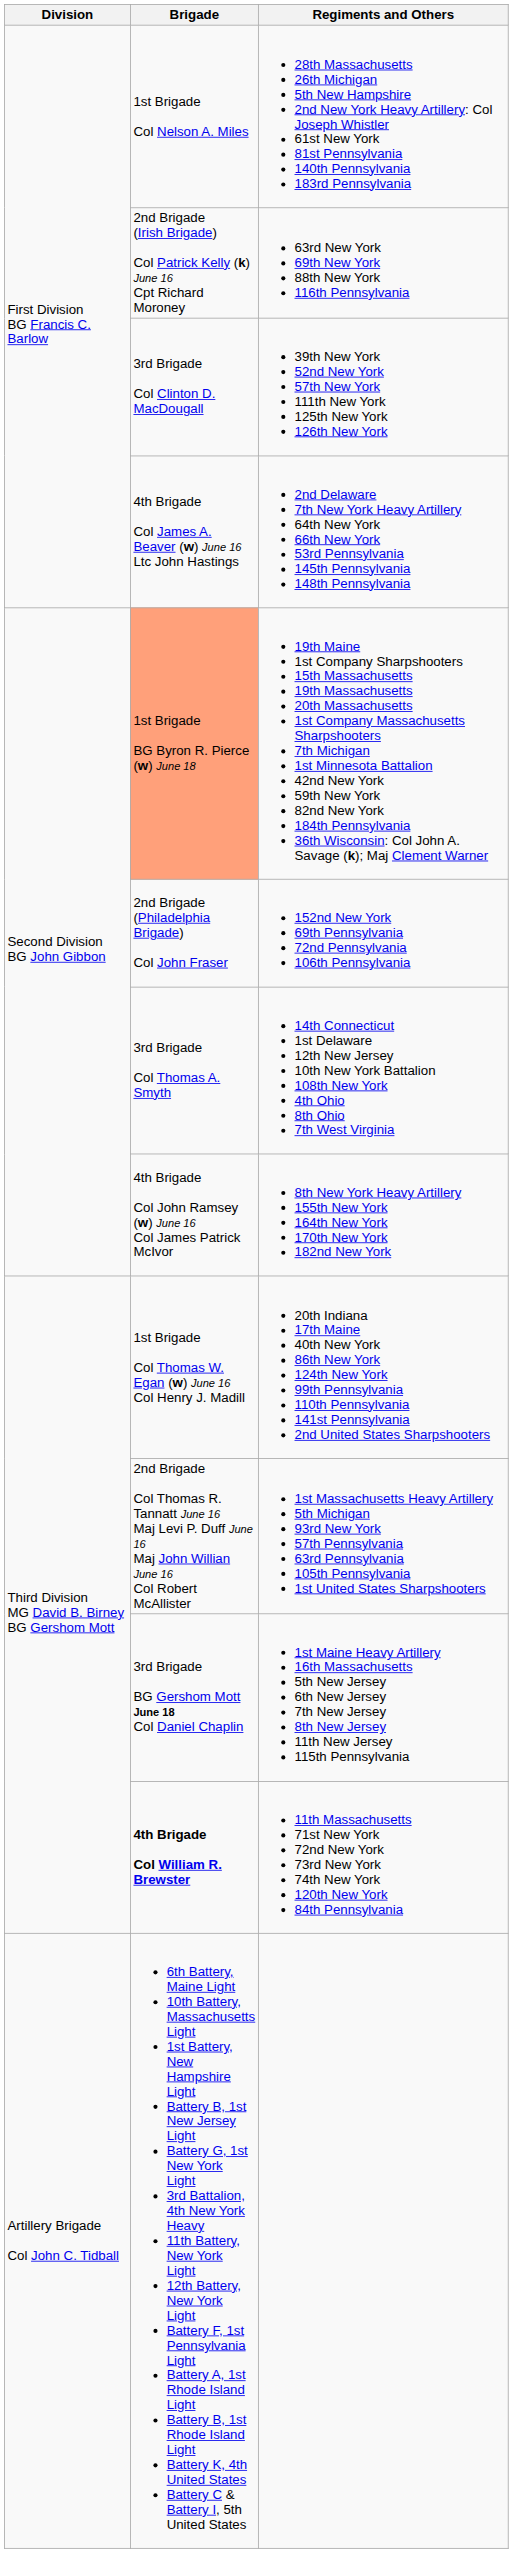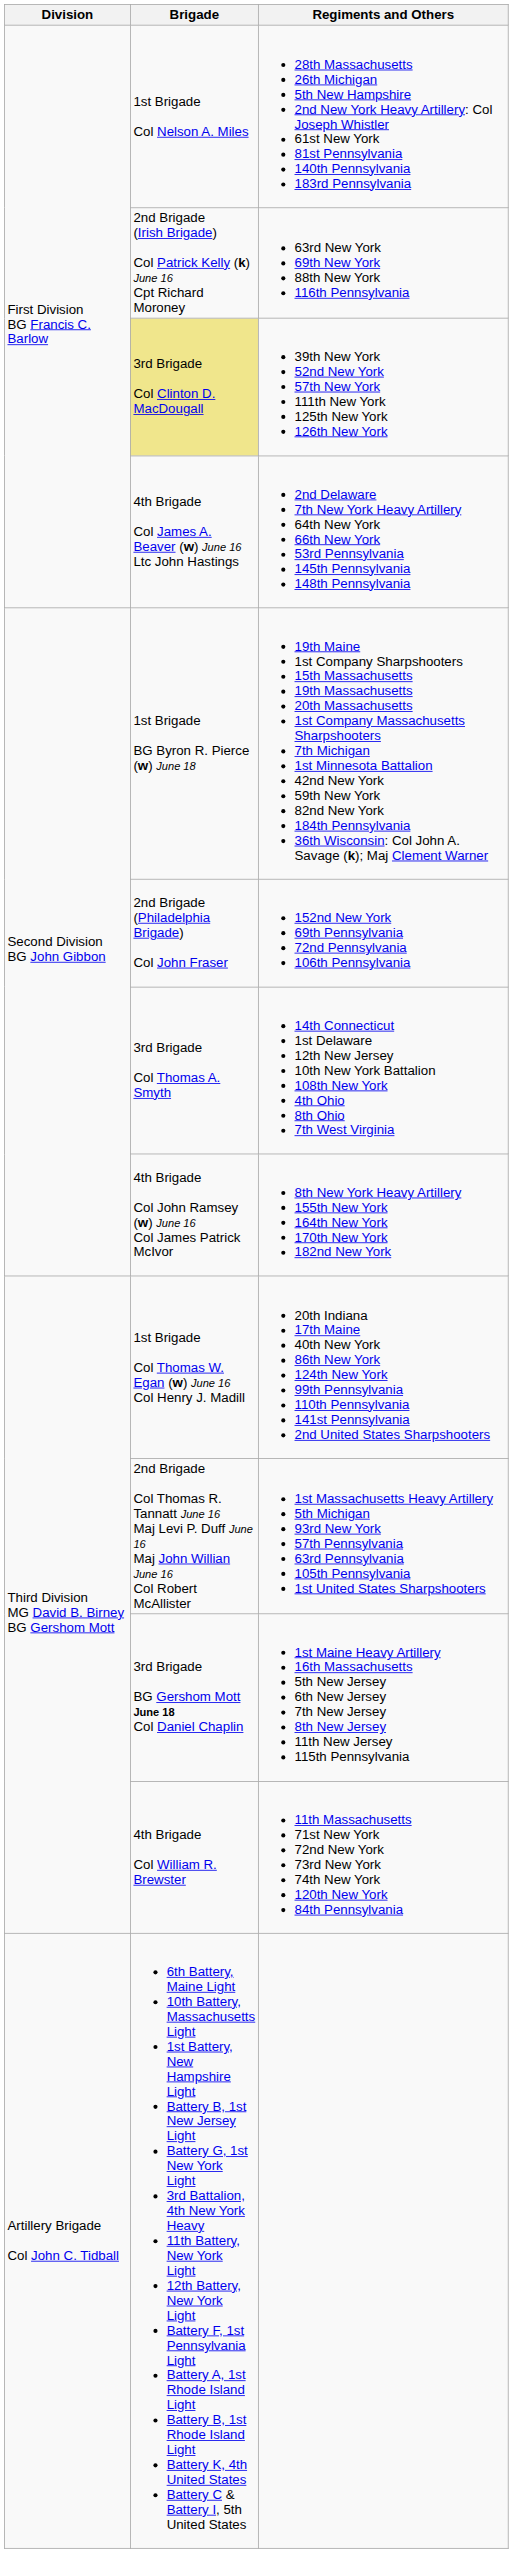3rd Brigade Col Clinton D. MacDougall | Brigade: no background -> khaki background
1st Brigade BG Byron R. Pierce (w) June 18 | Brigade: lightsalmon background -> no background
4th Brigade Col William R. Brewster | Brigade: bold -> normal
